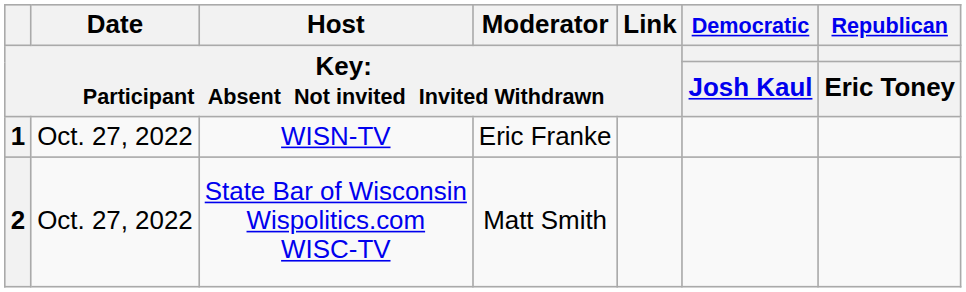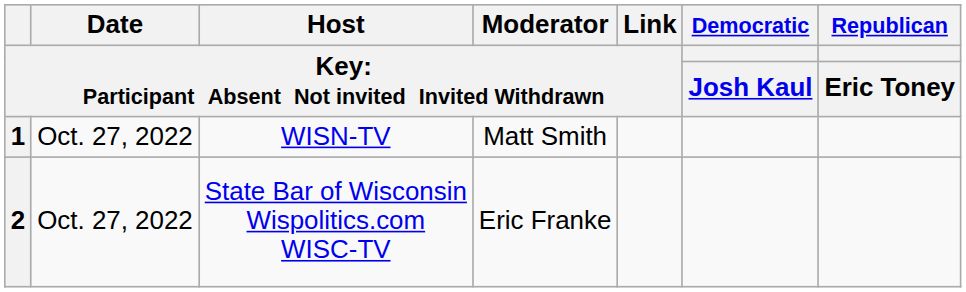1 | column 4: Eric Franke -> Matt Smith
2 | column 4: Matt Smith -> Eric Franke
